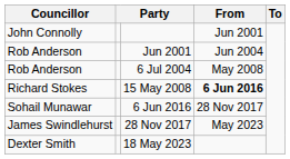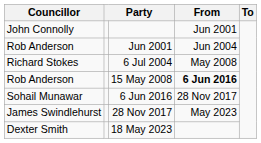6 Jul 2004 | Councillor: Rob Anderson -> Richard Stokes
15 May 2008 | Councillor: Richard Stokes -> Rob Anderson
